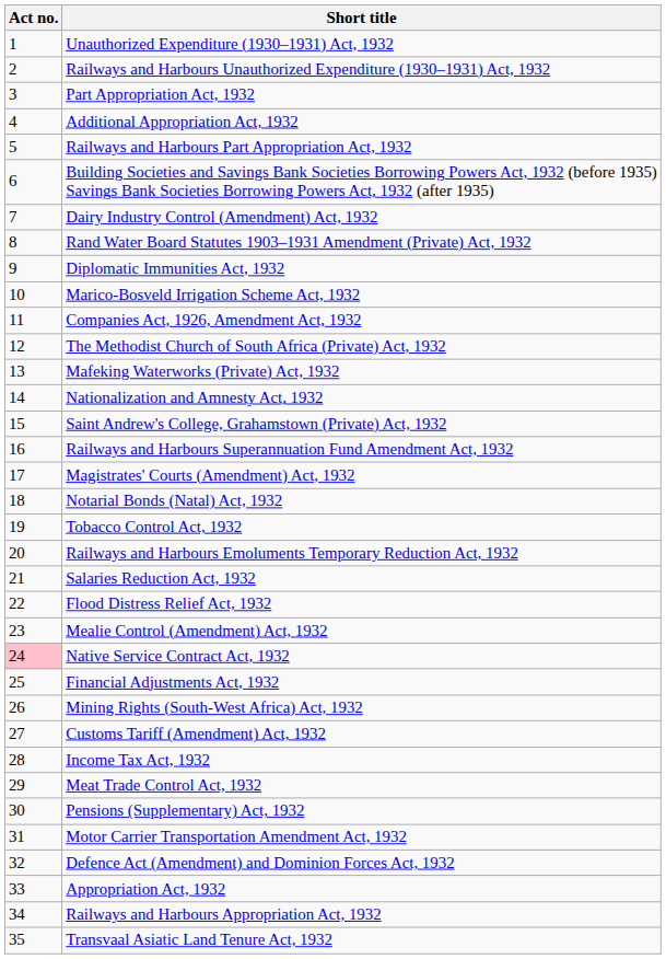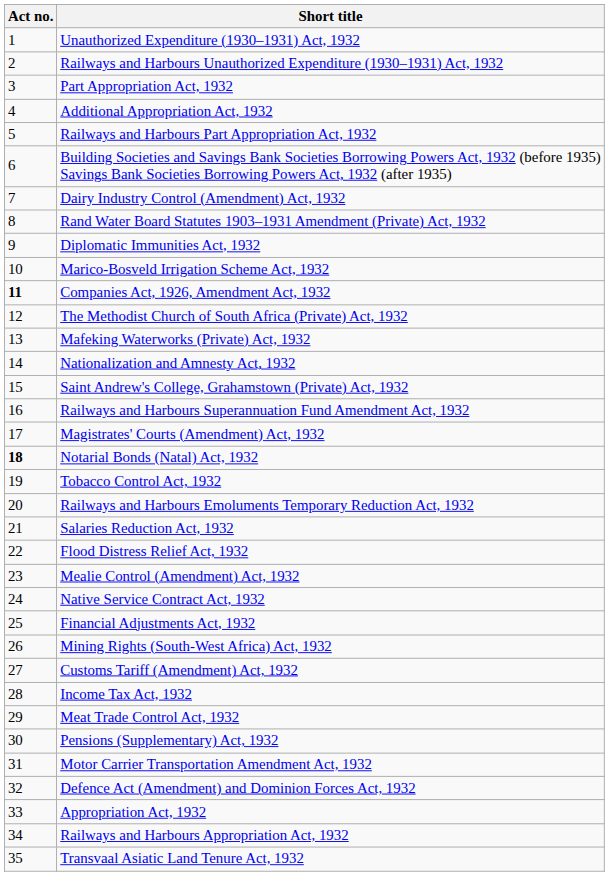Companies Act, 1926, Amendment Act, 1932 | Act no.: normal -> bold
Notarial Bonds (Natal) Act, 1932 | Act no.: normal -> bold
Native Service Contract Act, 1932 | Act no.: pink background -> no background
